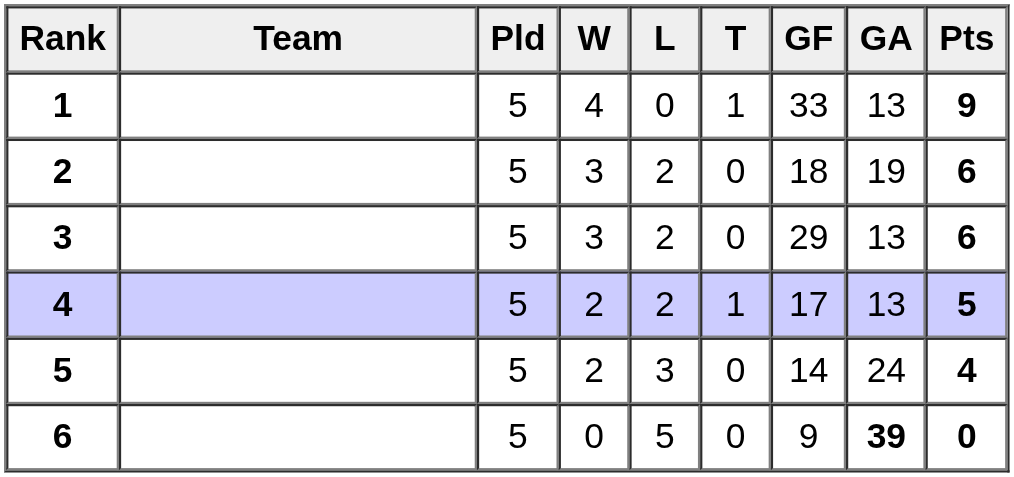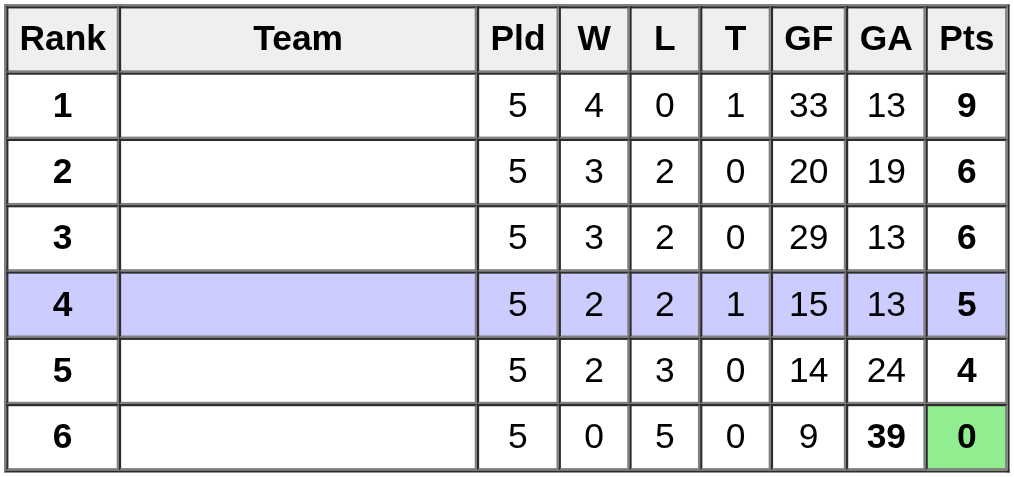row 3 | GF: 18 -> 20
row 5 | GF: 17 -> 15
row 7 | Pts: no background -> lightgreen background
